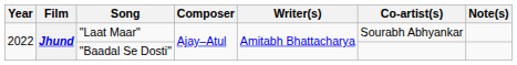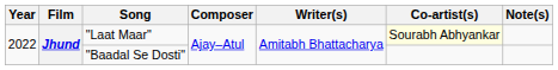"Laat Maar" | Co-artist(s): no background -> lightyellow background
